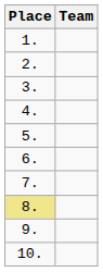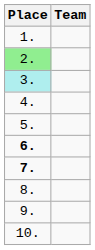2. | Place: no background -> lightgreen background
3. | Place: no background -> paleturquoise background
6. | Place: normal -> bold
7. | Place: normal -> bold
8. | Place: khaki background -> no background
